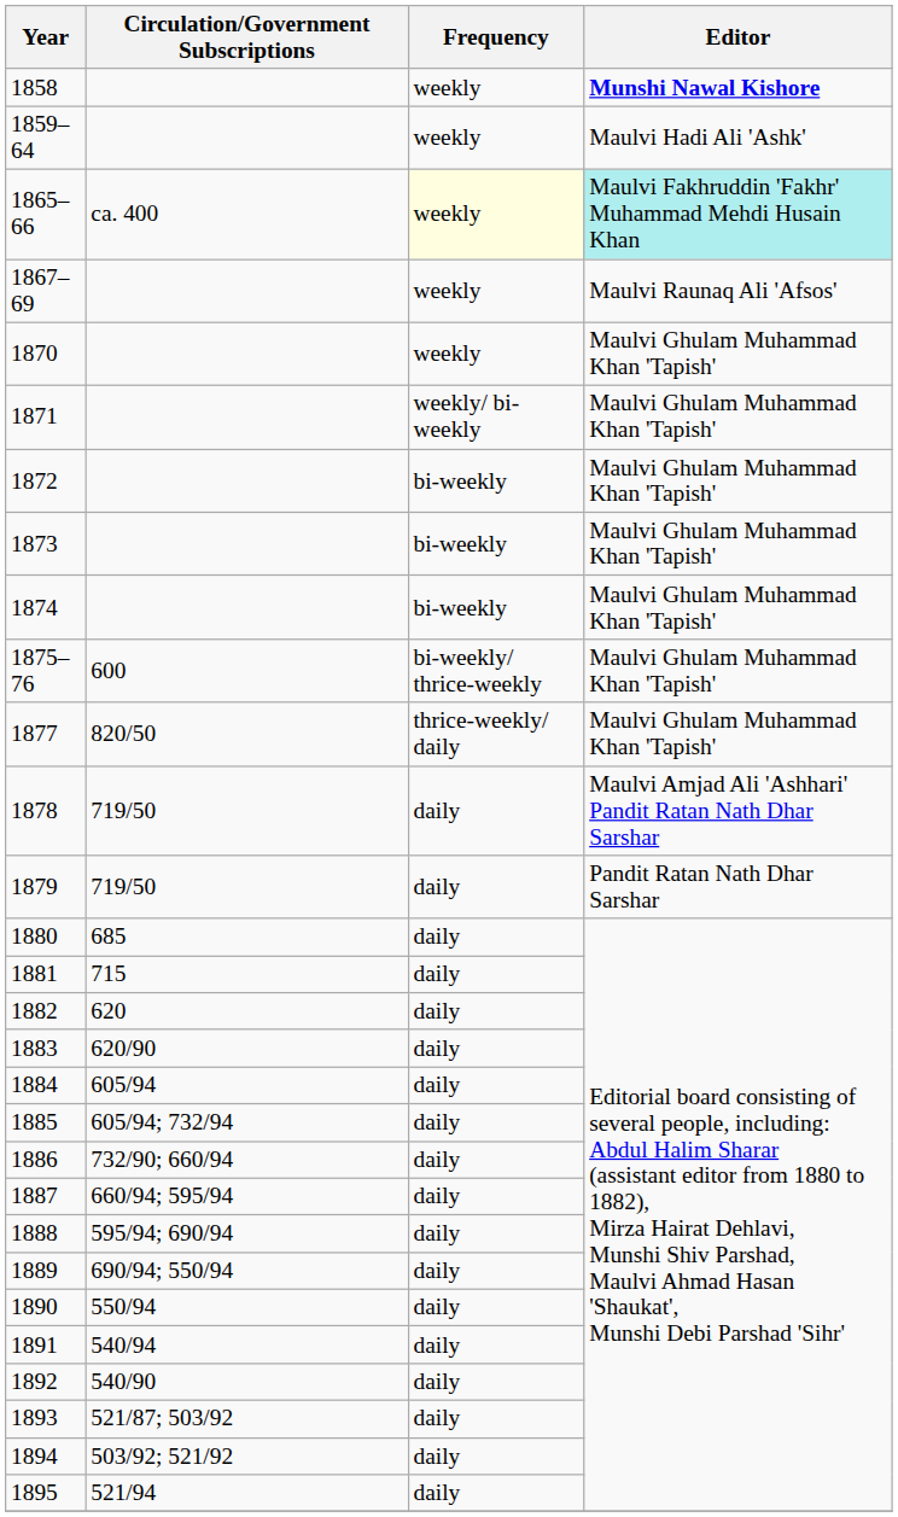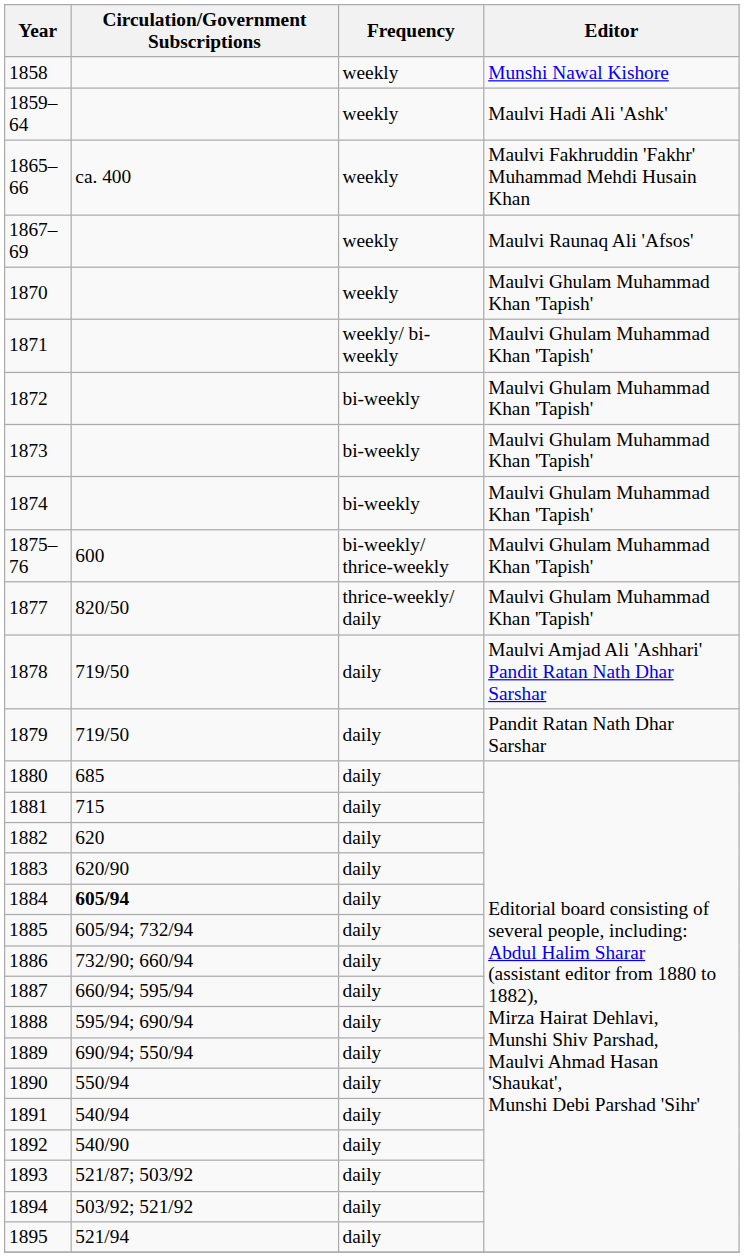1858 | Editor: bold -> normal
1865–66 | Frequency: lightyellow background -> no background
1865–66 | Editor: paleturquoise background -> no background
1884 | Circulation/Government Subscriptions: normal -> bold
